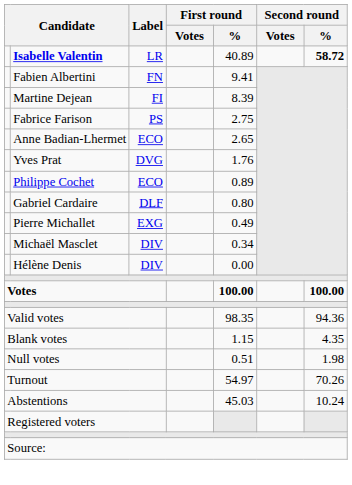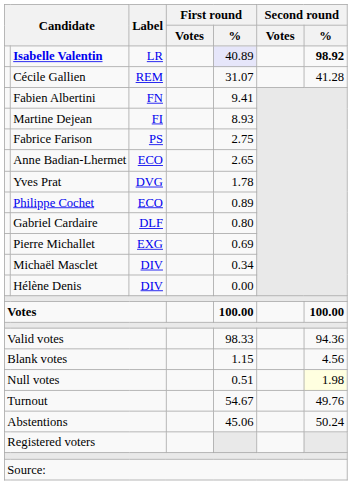Isabelle Valentin | First round / %: no background -> lavender background
Isabelle Valentin | Second round / %: 58.72 -> 98.92
+ row: Cécile Gallien | REM | 31.07 | 41.28
Martine Dejean | First round / %: 8.39 -> 8.93
Yves Prat | First round / %: 1.76 -> 1.78
Pierre Michallet | First round / %: 0.49 -> 0.69
Valid votes | First round / %: 98.35 -> 98.33
Blank votes | Second round / %: 4.35 -> 4.56
Null votes | Second round / %: no background -> lightyellow background
Turnout | First round / %: 54.97 -> 54.67
Turnout | Second round / %: 70.26 -> 49.76
Abstentions | First round / %: 45.03 -> 45.06
Abstentions | Second round / %: 10.24 -> 50.24
